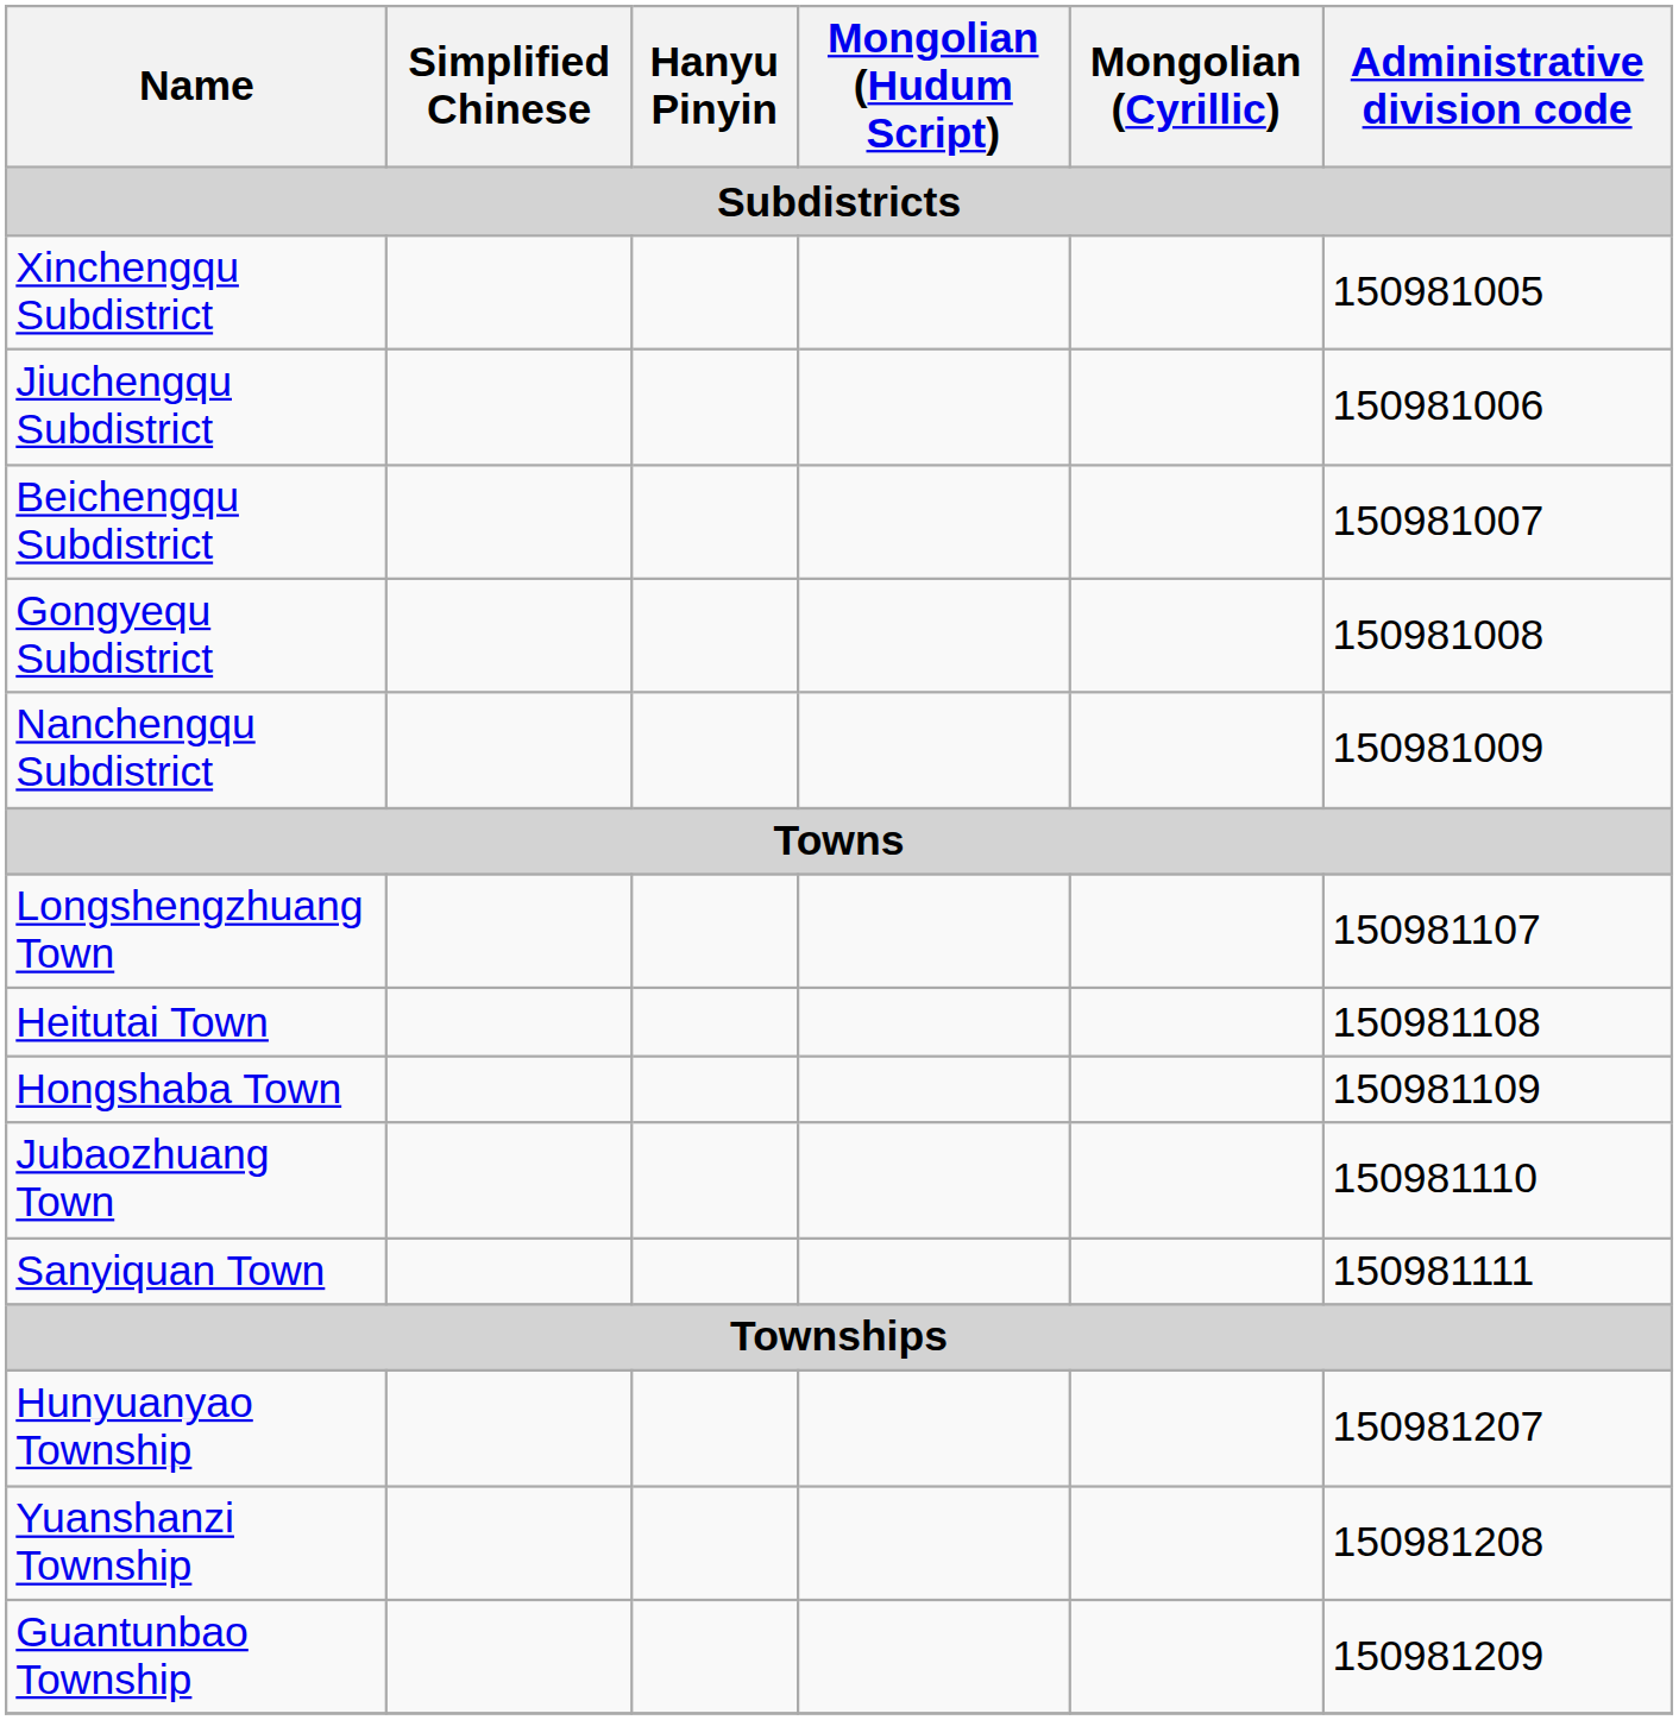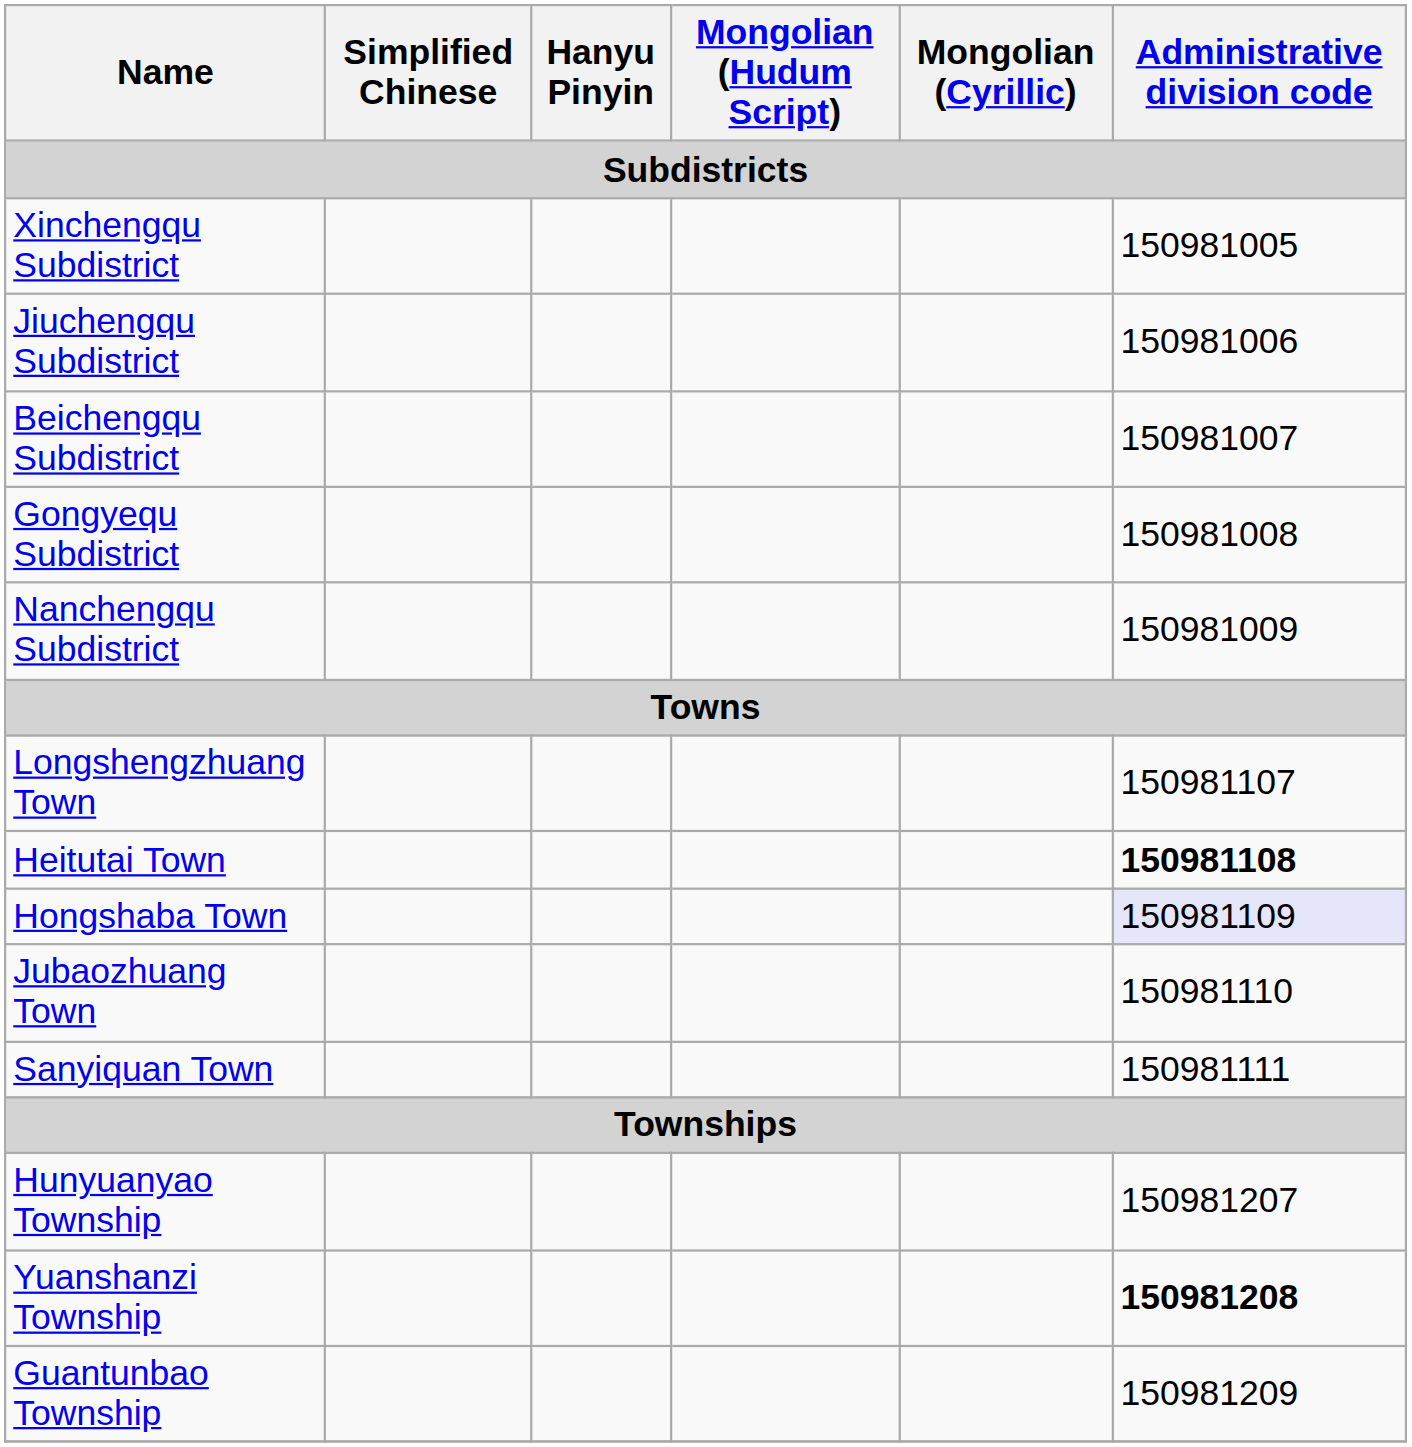Heitutai Town | Administrative division code: normal -> bold
Hongshaba Town | Administrative division code: no background -> lavender background
Yuanshanzi Township | Administrative division code: normal -> bold
